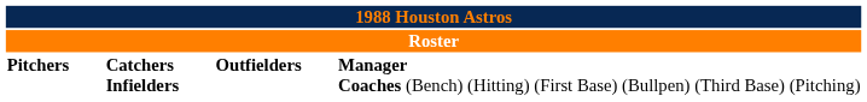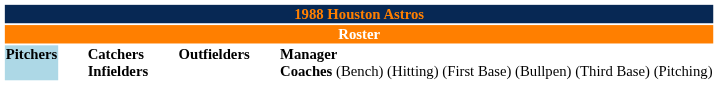Pitchers | column 1: no background -> lightblue background
